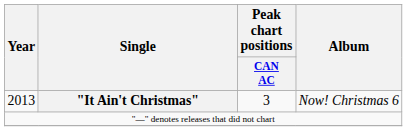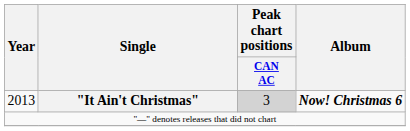2013 | Peak chart positions / CAN AC: no background -> lightgrey background
2013 | Album: normal -> bold
